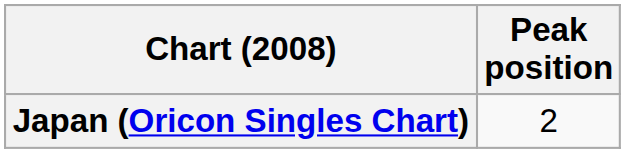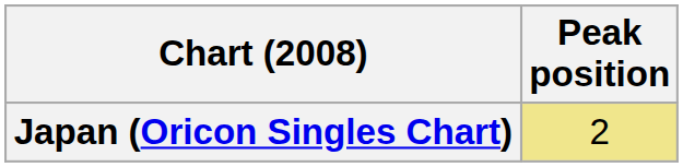Japan (Oricon Singles Chart) | Peak position: no background -> khaki background
